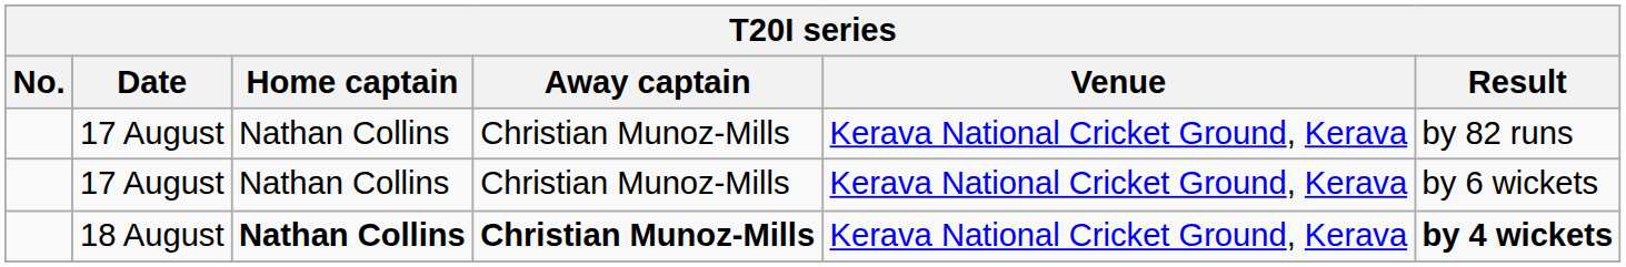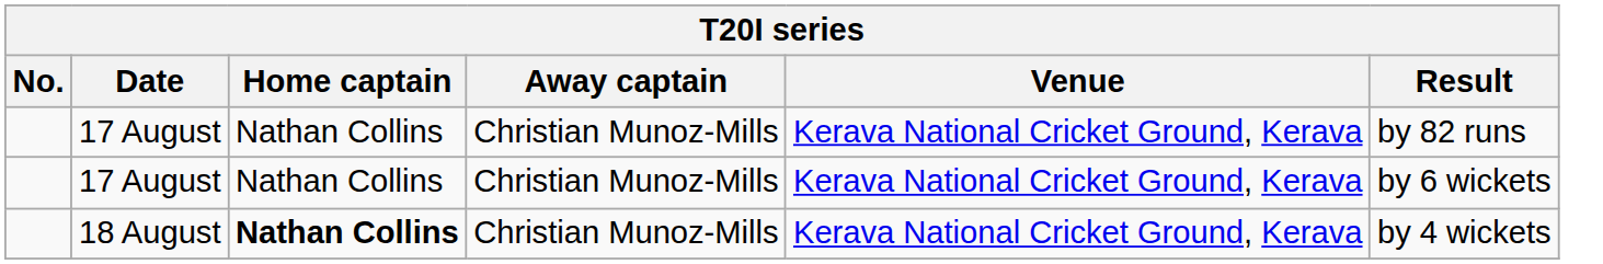18 August | Away captain: bold -> normal
18 August | Result: bold -> normal
